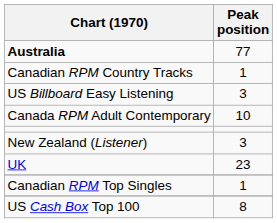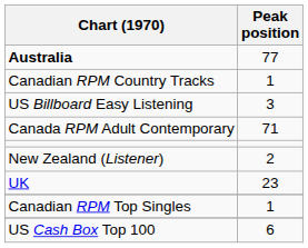row 5 | Peak position: 10 -> 71
row 7 | Peak position: 3 -> 2
row 10 | Peak position: 8 -> 6
